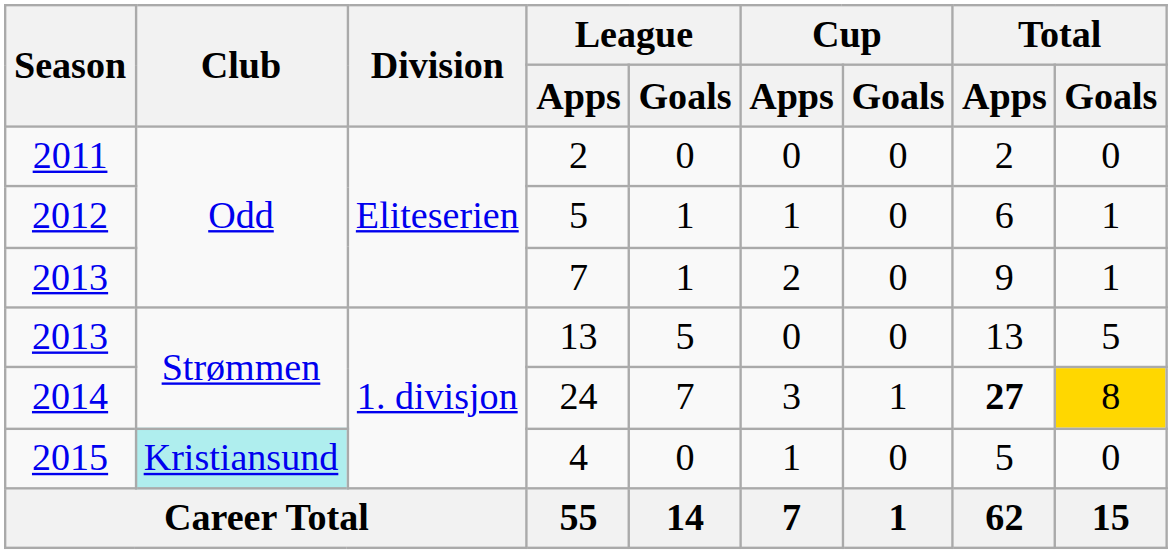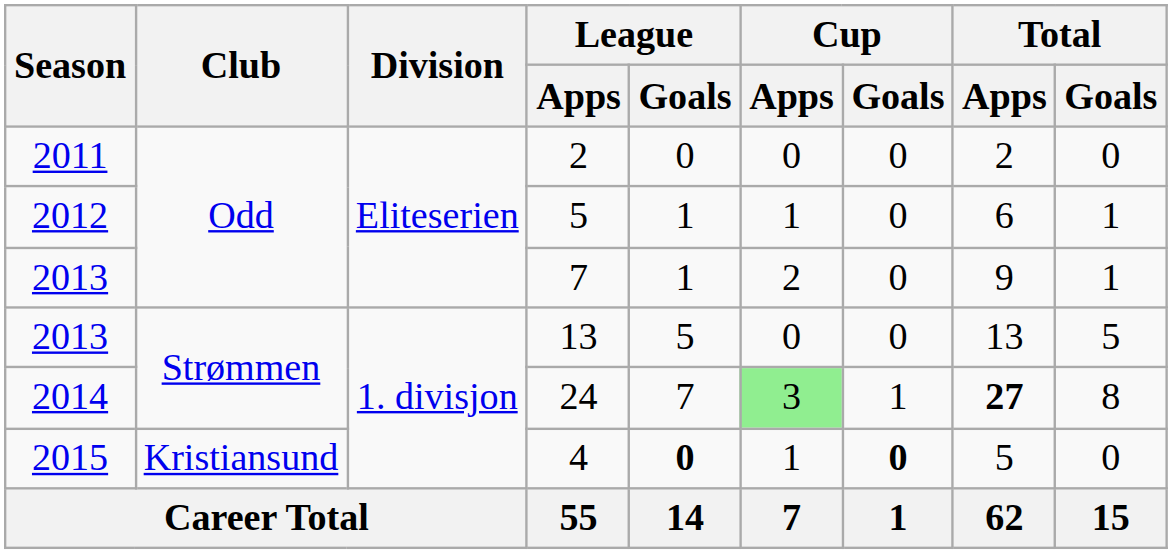24 | Cup / Apps: no background -> lightgreen background
24 | Total / Goals: gold background -> no background
4 | Club: paleturquoise background -> no background
4 | League / Goals: normal -> bold
4 | Cup / Goals: normal -> bold
